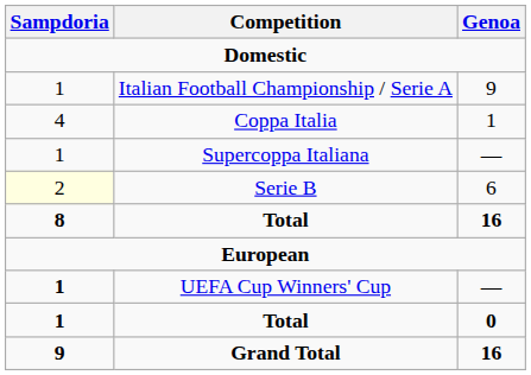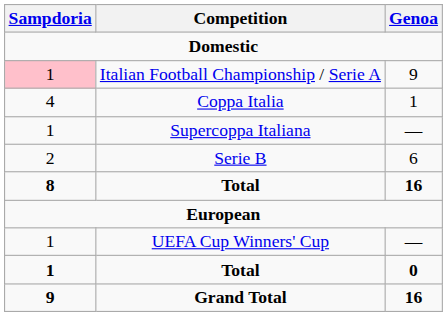Italian Football Championship / Serie A | Sampdoria: no background -> pink background
Serie B | Sampdoria: lightyellow background -> no background
UEFA Cup Winners' Cup | Sampdoria: bold -> normal
